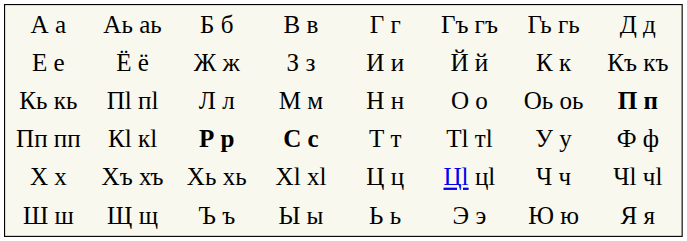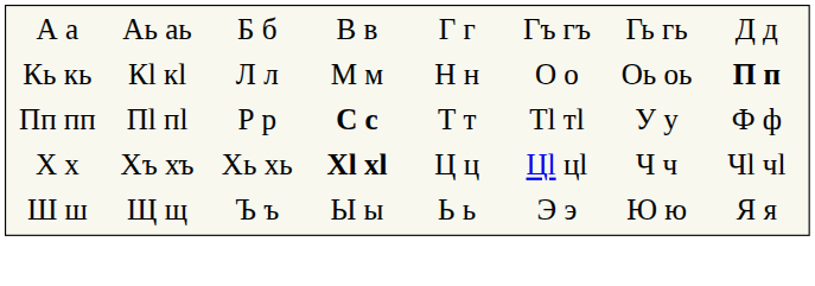- row: Е е | Ё ё | Ж ж | З з | И и | Й й | К к | Къ къ
Кь кь | column 2: Пӏ пӏ -> Кӏ кӏ
Пп пп | column 2: Кӏ кӏ -> Пӏ пӏ
Пп пп | column 3: bold -> normal
Х х | column 4: normal -> bold
